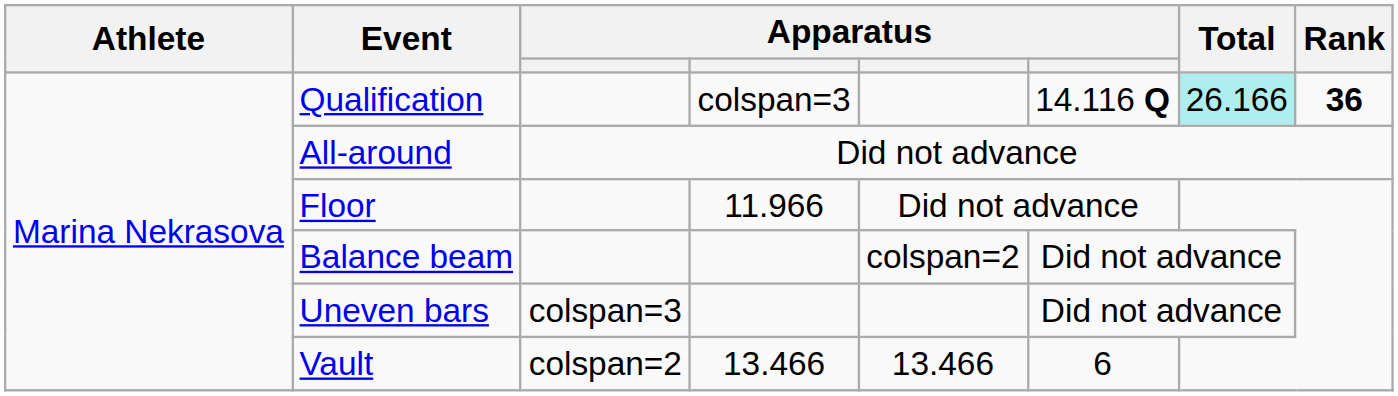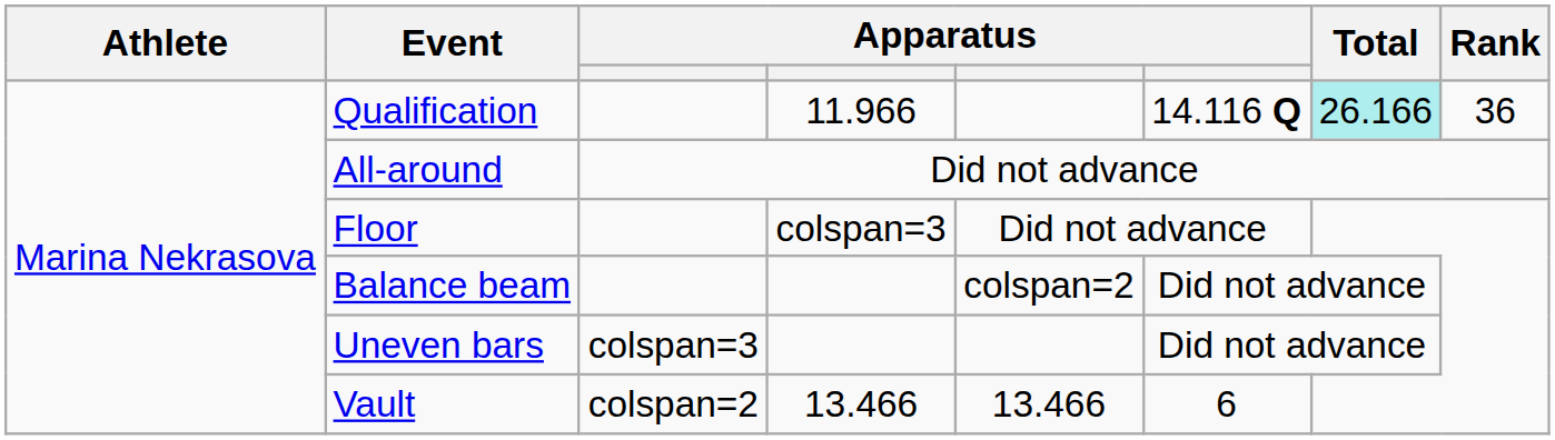Qualification | column 4: colspan=3 -> 11.966
Qualification | Rank: bold -> normal
Floor | column 4: 11.966 -> colspan=3
